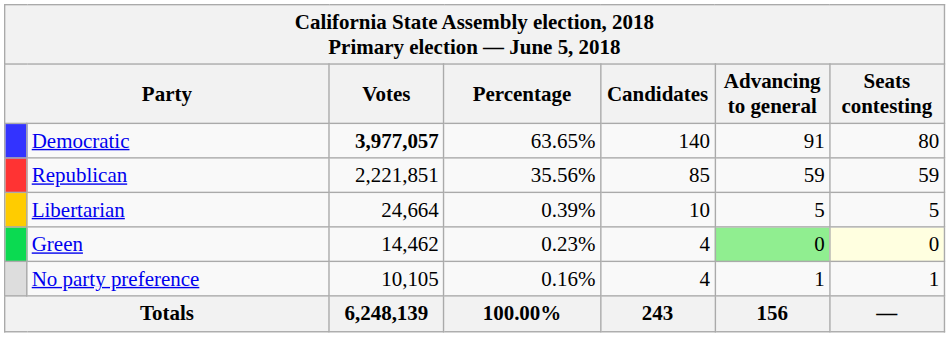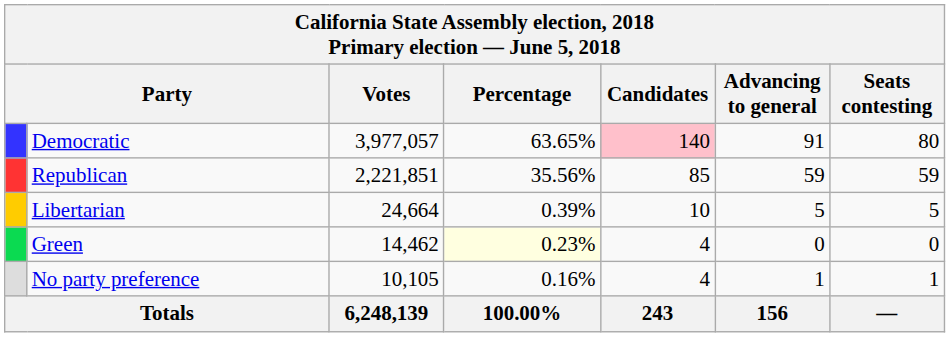Democratic | Votes: bold -> normal
Democratic | Candidates: no background -> pink background
Green | Percentage: no background -> lightyellow background
Green | Advancing to general: lightgreen background -> no background
Green | Seats contesting: lightyellow background -> no background
